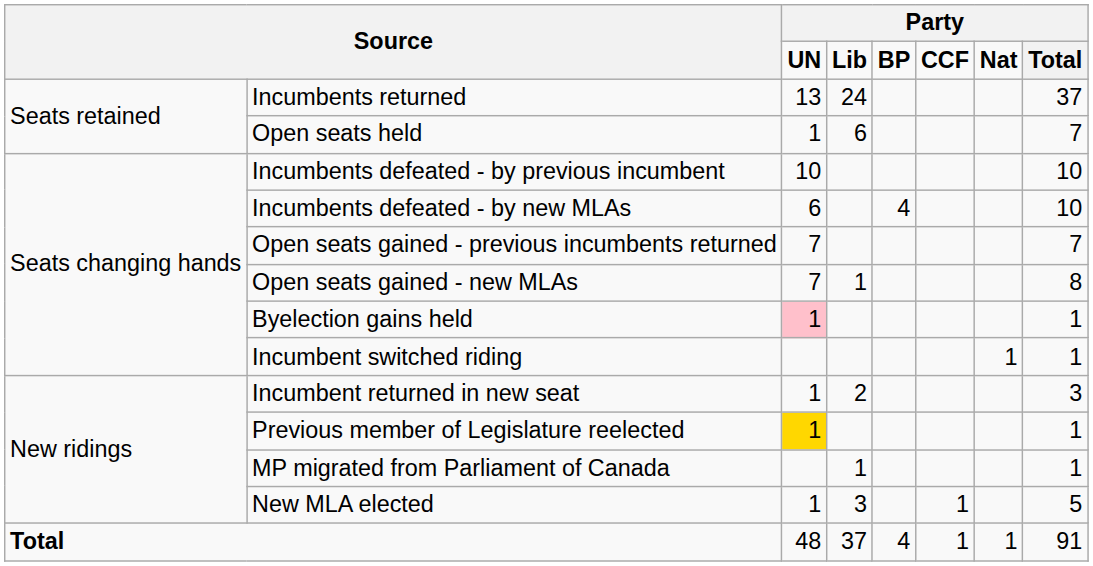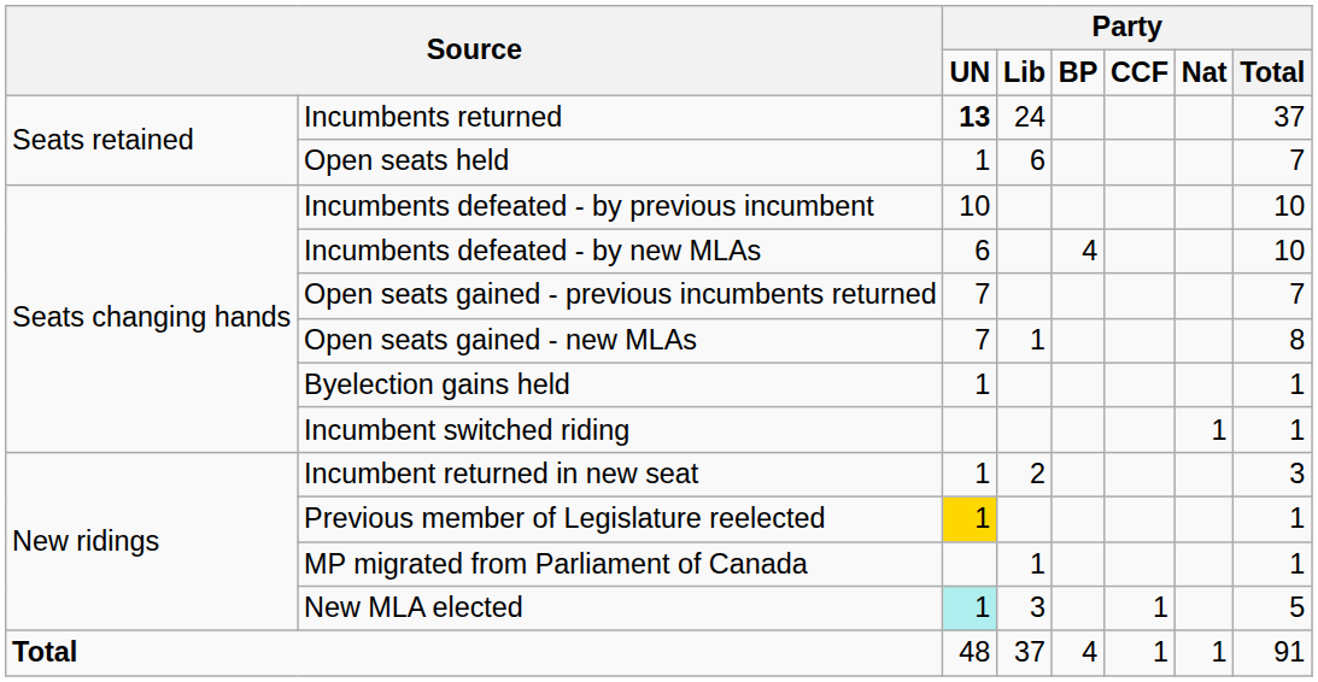Incumbents returned | column 3: normal -> bold
Byelection gains held | column 3: pink background -> no background
New MLA elected | column 3: no background -> paleturquoise background
